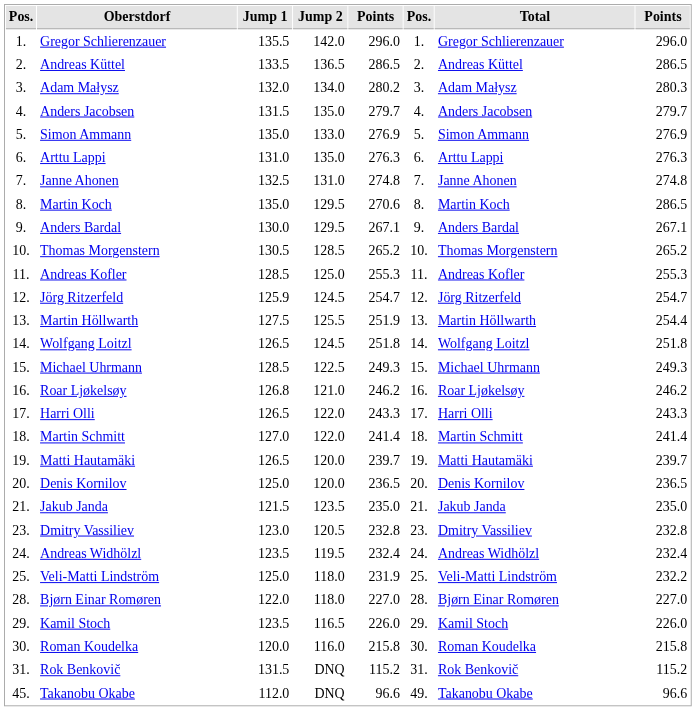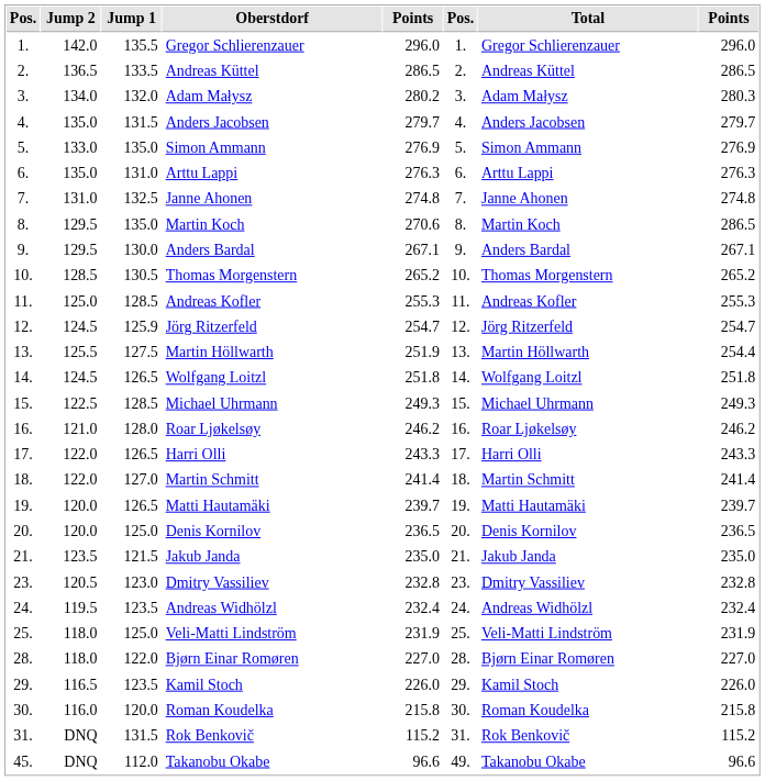columns swapped: Oberstdorf <-> Jump 2
row 17 | Jump 1: 126.8 -> 128.0
row 25 | column 8: 232.2 -> 231.9
